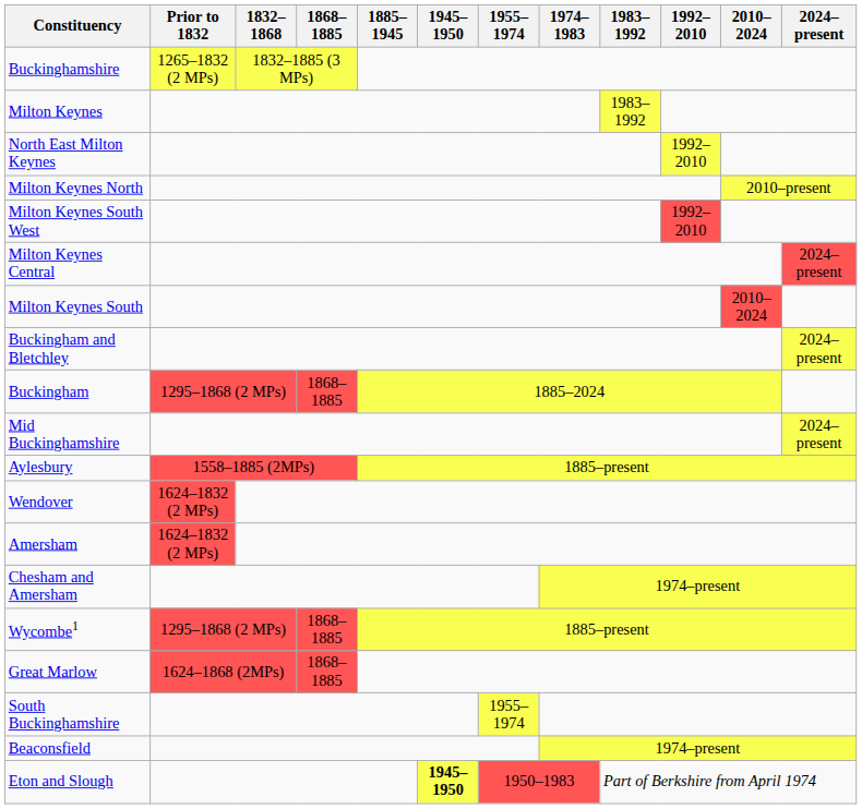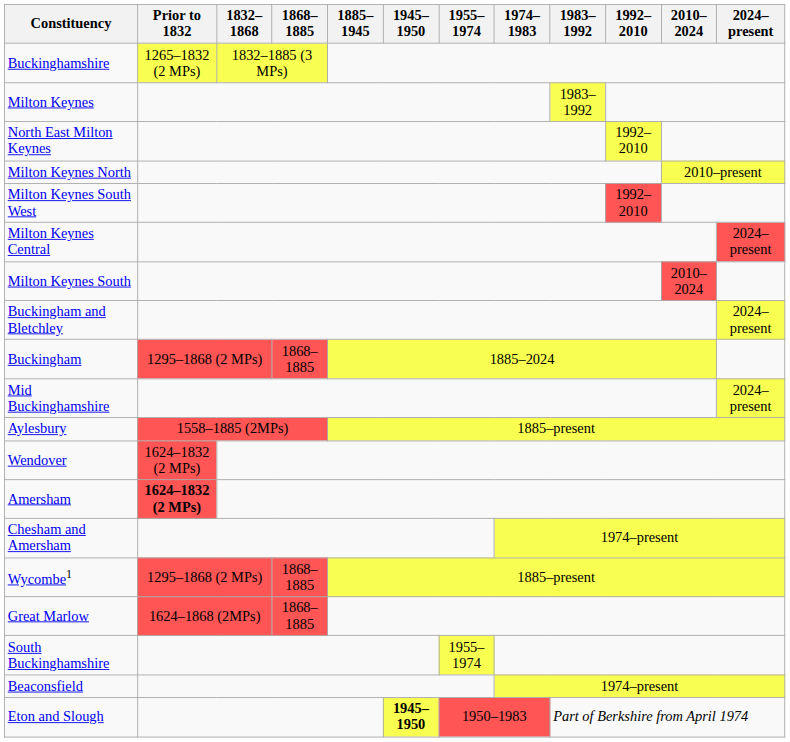Amersham | Prior to 1832: normal -> bold
